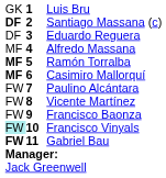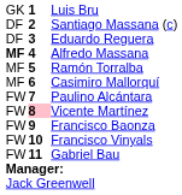Santiago Massana (c) | column 1: bold -> normal
Alfredo Massana | column 1: normal -> bold
Ramón Torralba | column 1: bold -> normal
Casimiro Mallorquí | column 1: bold -> normal
Vicente Martínez | column 2: no background -> pink background
Francisco Vinyals | column 1: paleturquoise background -> no background
Gabriel Bau | column 1: bold -> normal
